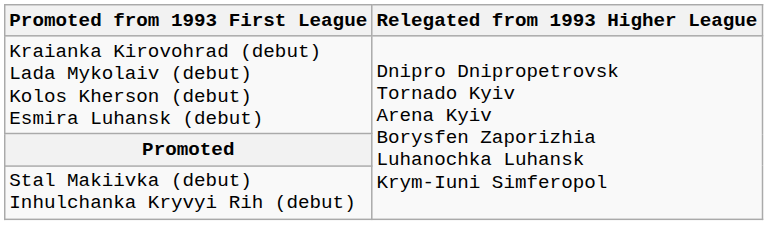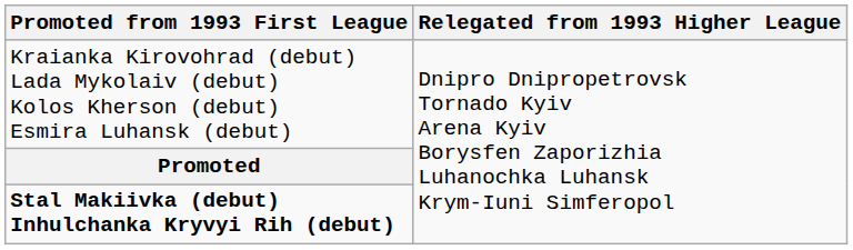Stal Makiivka (debut) Inhulchanka Kryvyi Rih (debut) | Promoted from 1993 First League: normal -> bold
